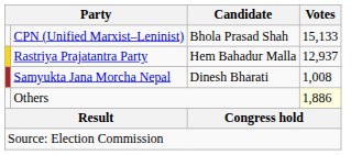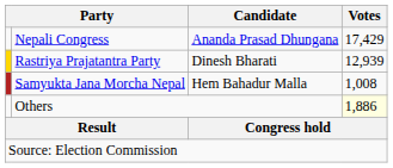+ row: Nepali Congress | Ananda Prasad Dhungana | 17,429
- row: CPN (Unified Marxist–Leninist) | Bhola Prasad Shah | 15,133
Rastriya Prajatantra Party | Candidate: Hem Bahadur Malla -> Dinesh Bharati
Rastriya Prajatantra Party | Votes: 12,937 -> 12,939
Samyukta Jana Morcha Nepal | Candidate: Dinesh Bharati -> Hem Bahadur Malla
